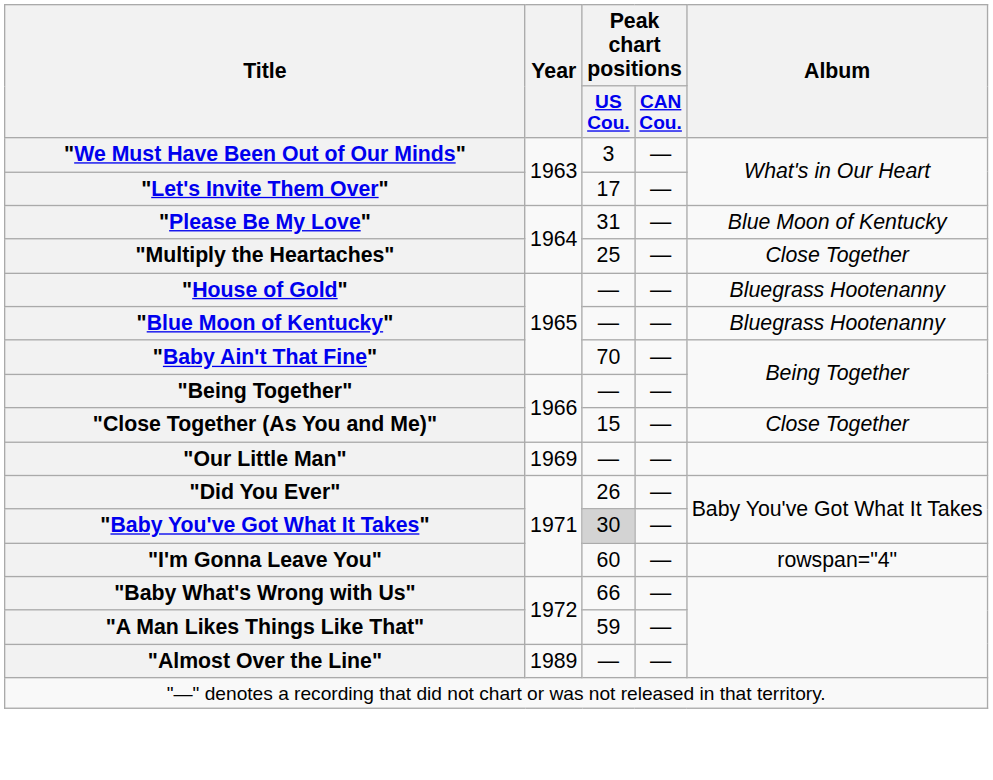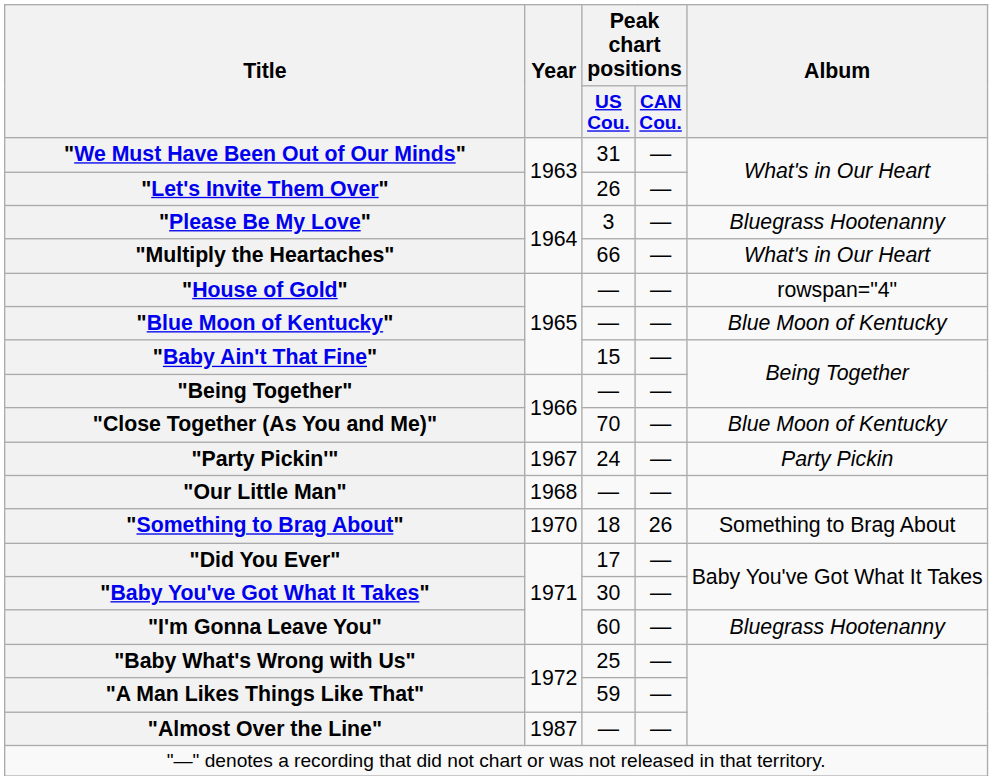"We Must Have Been Out of Our Minds" | Peak chart positions / US Cou.: 3 -> 31
"Let's Invite Them Over" | Peak chart positions / US Cou.: 17 -> 26
"Please Be My Love" | Peak chart positions / US Cou.: 31 -> 3
"Please Be My Love" | Album: Blue Moon of Kentucky -> Bluegrass Hootenanny
"Multiply the Heartaches" | Peak chart positions / US Cou.: 25 -> 66
"Multiply the Heartaches" | Album: Close Together -> What's in Our Heart
"House of Gold" | Album: Bluegrass Hootenanny -> rowspan="4"
"Blue Moon of Kentucky" | Album: Bluegrass Hootenanny -> Blue Moon of Kentucky
"Baby Ain't That Fine" | Peak chart positions / US Cou.: 70 -> 15
"Close Together (As You and Me)" | Peak chart positions / US Cou.: 15 -> 70
"Close Together (As You and Me)" | Album: Close Together -> Blue Moon of Kentucky
+ row: "Party Pickin'" | 1967 | 24 | — | Party Pickin
"Our Little Man" | Year: 1969 -> 1968
+ row: "Something to Brag About" | 1970 | 18 | 26 | Something to Brag About
"Did You Ever" | Peak chart positions / US Cou.: 26 -> 17
"Baby You've Got What It Takes" | Peak chart positions / US Cou.: lightgrey background -> no background
"I'm Gonna Leave You" | Album: rowspan="4" -> Bluegrass Hootenanny
"Baby What's Wrong with Us" | Peak chart positions / US Cou.: 66 -> 25
"Almost Over the Line" | Year: 1989 -> 1987
